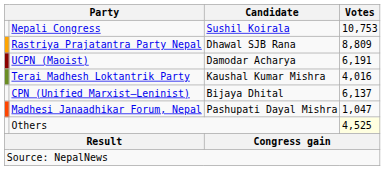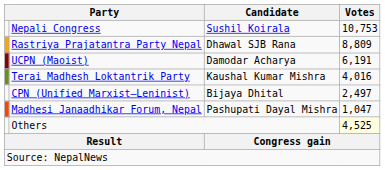CPN (Unified Marxist–Leninist) | Votes: 6,137 -> 2,497
